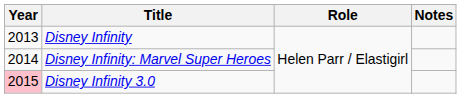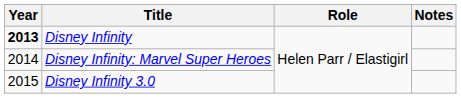Disney Infinity | Year: normal -> bold
Disney Infinity 3.0 | Year: pink background -> no background
